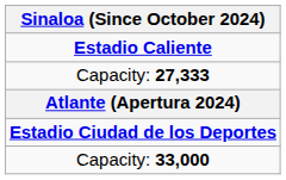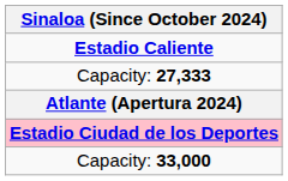row 5 | column 1: no background -> pink background
